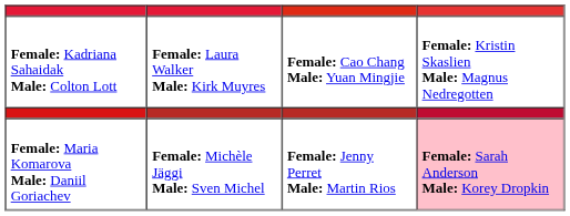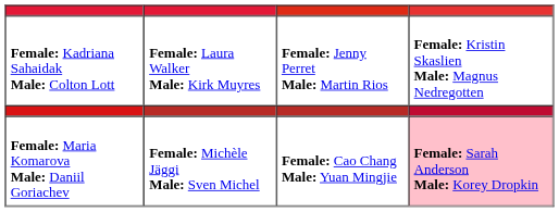Female: Kadriana Sahaidak Male: Colton Lott | column 3: Female: Cao Chang Male: Yuan Mingjie -> Female: Jenny Perret Male: Martin Rios
Female: Maria Komarova Male: Daniil Goriachev | column 3: Female: Jenny Perret Male: Martin Rios -> Female: Cao Chang Male: Yuan Mingjie
